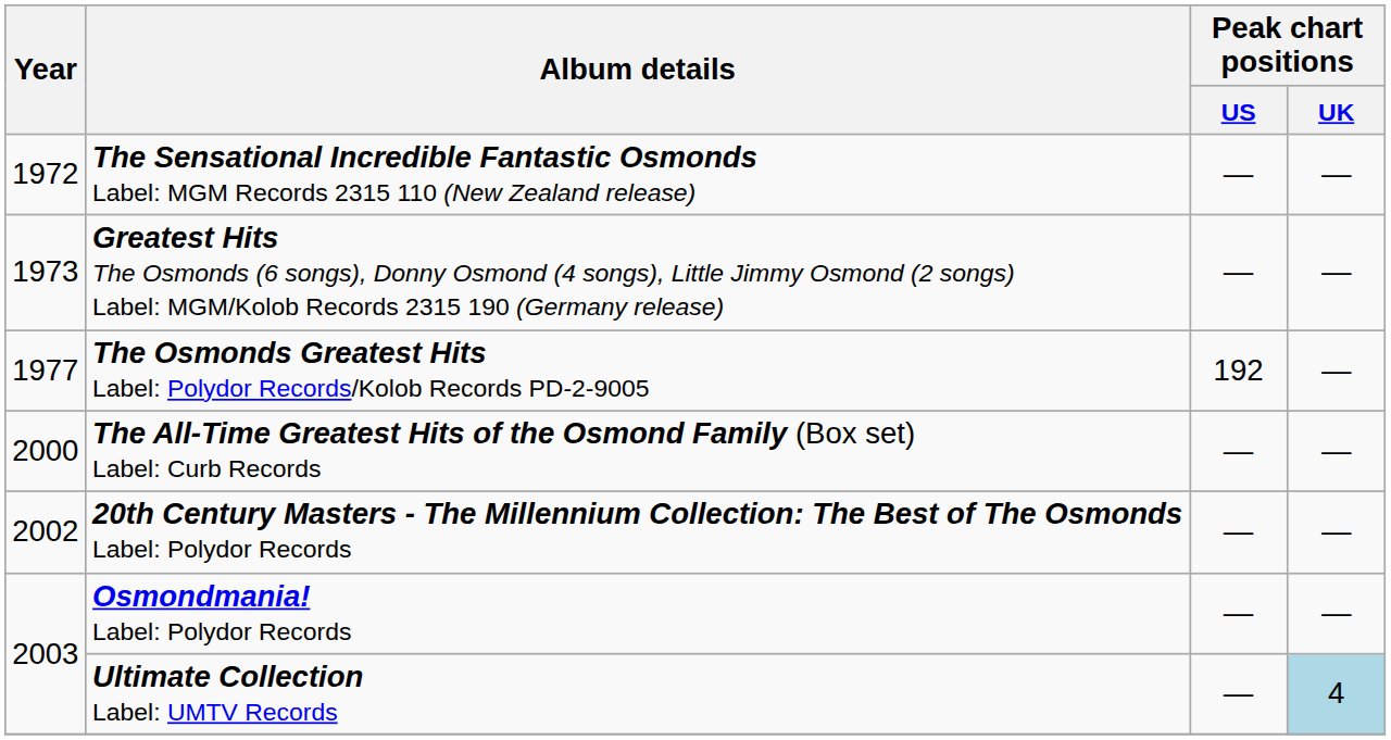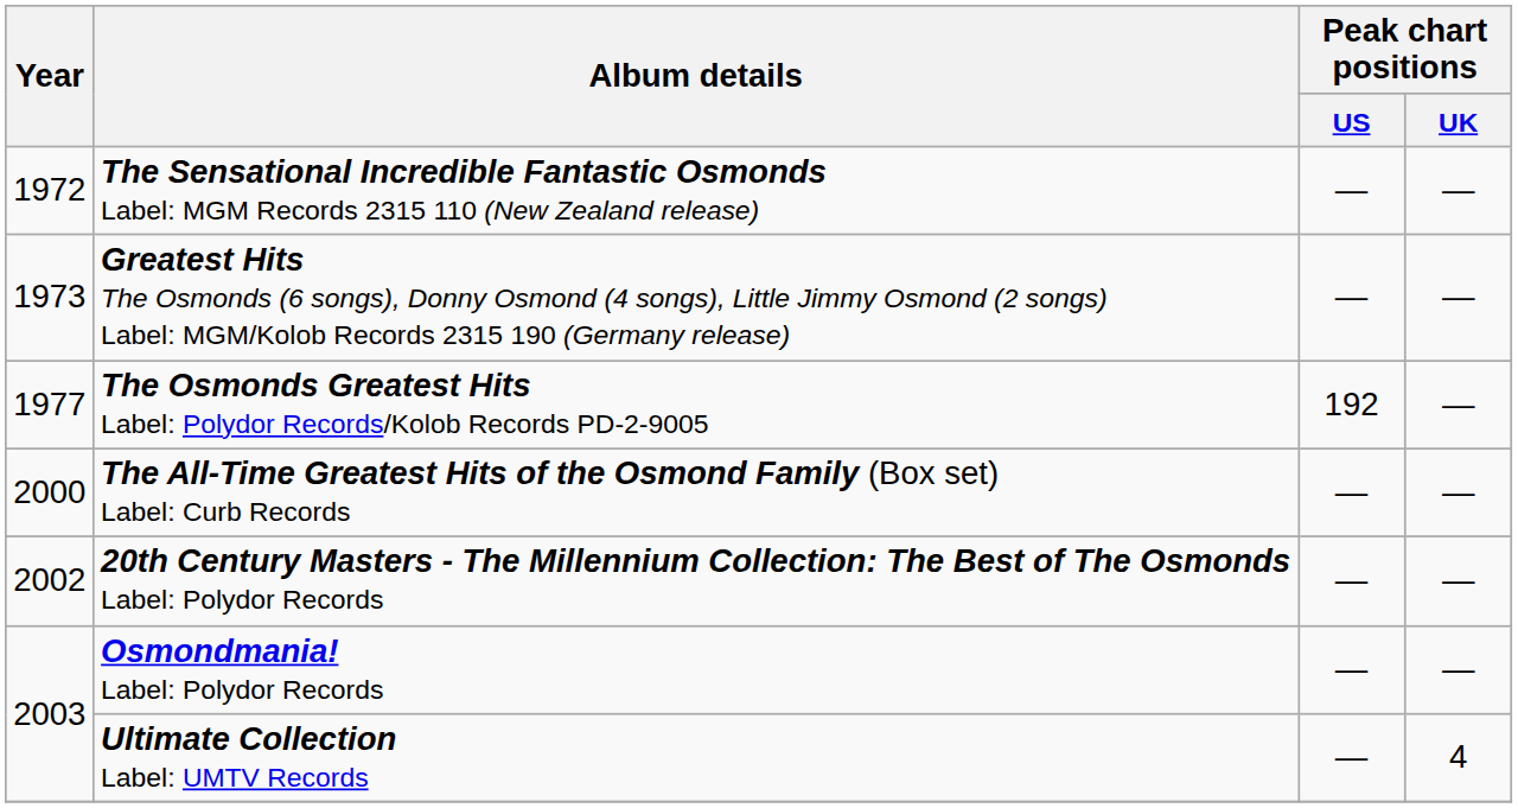Ultimate Collection Label: UMTV Records | Peak chart positions / UK: lightblue background -> no background
